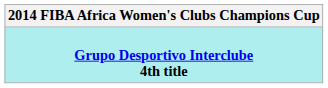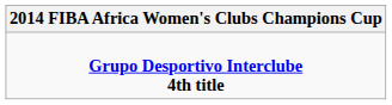row 2 | column 1: paleturquoise background -> no background
